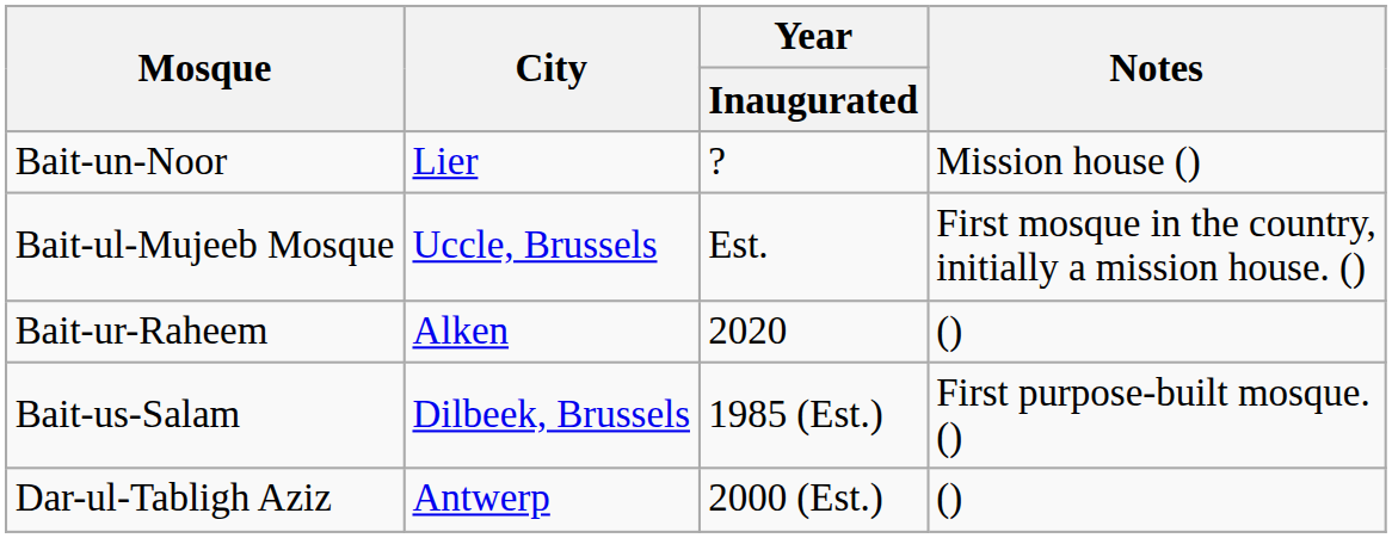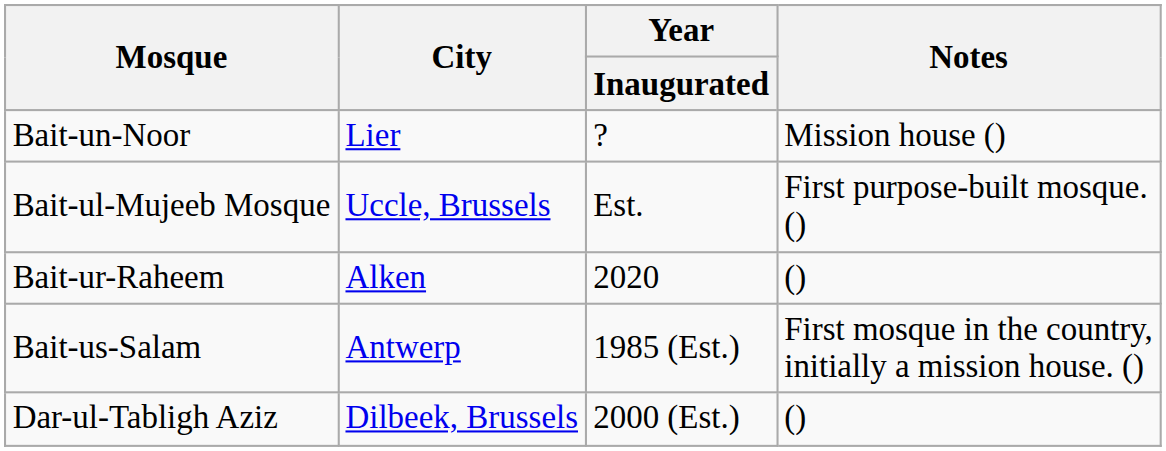Bait-ul-Mujeeb Mosque | Notes: First mosque in the country, initially a mission house. () -> First purpose-built mosque. ()
Bait-us-Salam | City: Dilbeek, Brussels -> Antwerp
Bait-us-Salam | Notes: First purpose-built mosque. () -> First mosque in the country, initially a mission house. ()
Dar-ul-Tabligh Aziz | City: Antwerp -> Dilbeek, Brussels
